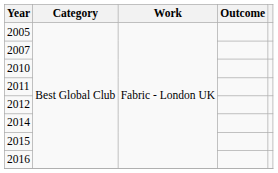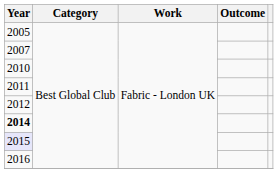2014 | Year: normal -> bold
2015 | Year: no background -> lavender background
